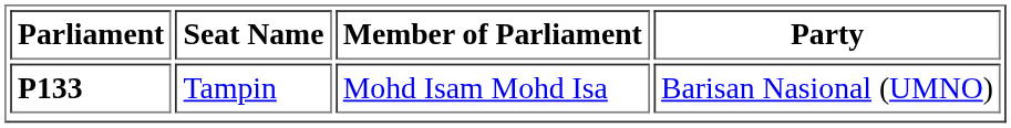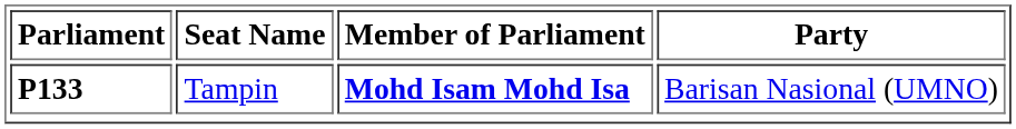P133 | Member of Parliament: normal -> bold
